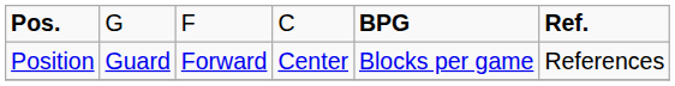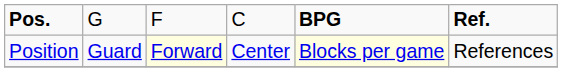Position | column 3: no background -> lightyellow background
Position | column 5: no background -> lightyellow background
